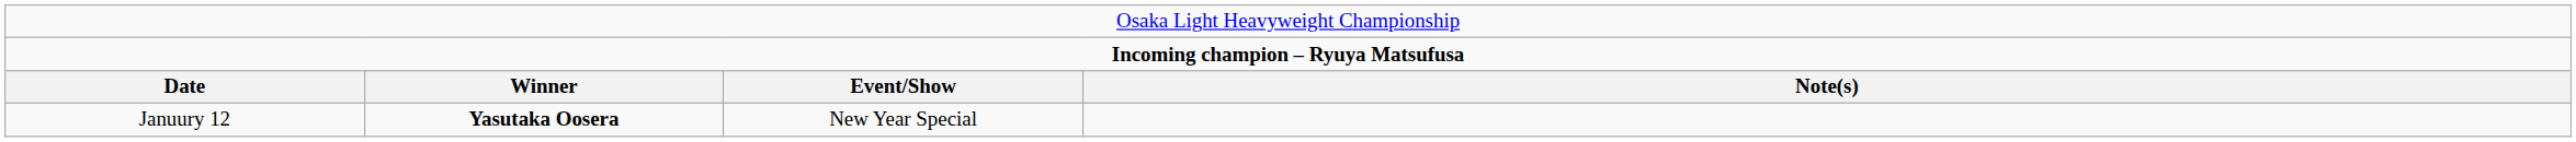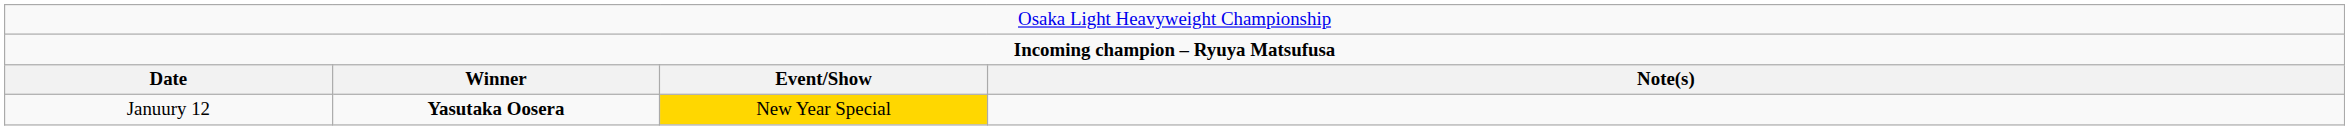Januury 12 | column 3: no background -> gold background
